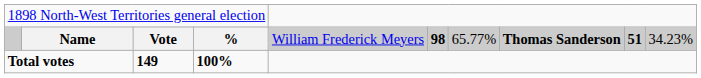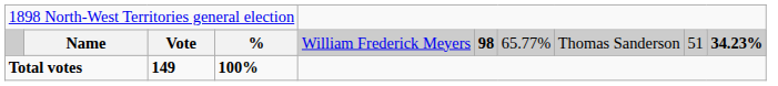row 2 | column 8: bold -> normal
row 2 | column 9: bold -> normal
row 2 | column 10: normal -> bold
